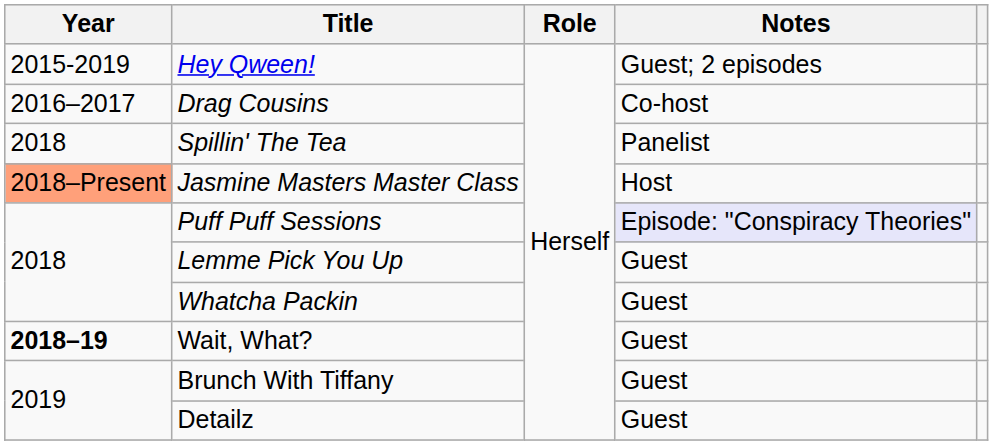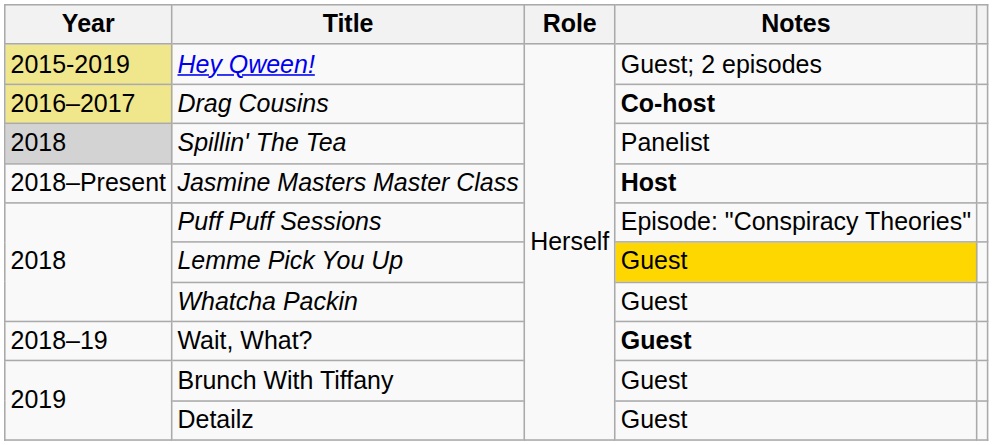Hey Qween! | Year: no background -> khaki background
Drag Cousins | Year: no background -> khaki background
Drag Cousins | Notes: normal -> bold
Spillin' The Tea | Year: no background -> lightgrey background
Jasmine Masters Master Class | Year: lightsalmon background -> no background
Jasmine Masters Master Class | Notes: normal -> bold
Puff Puff Sessions | Notes: lavender background -> no background
Lemme Pick You Up | Notes: no background -> gold background
Wait, What? | Year: bold -> normal
Wait, What? | Notes: normal -> bold
